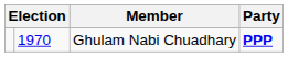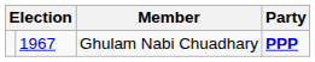Ghulam Nabi Chuadhary | column 2: 1970 -> 1967
